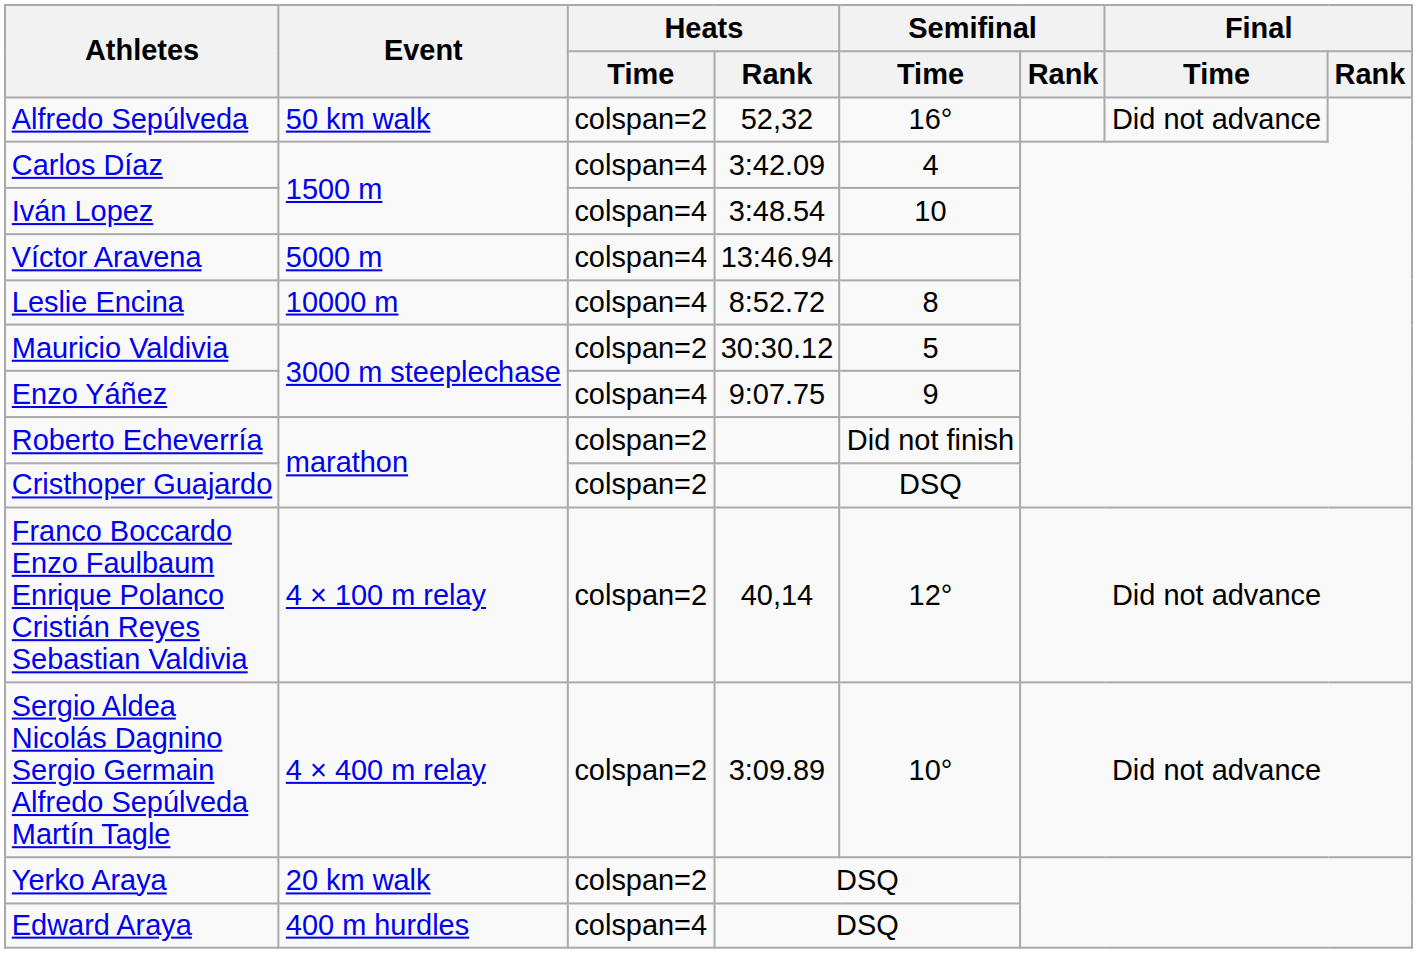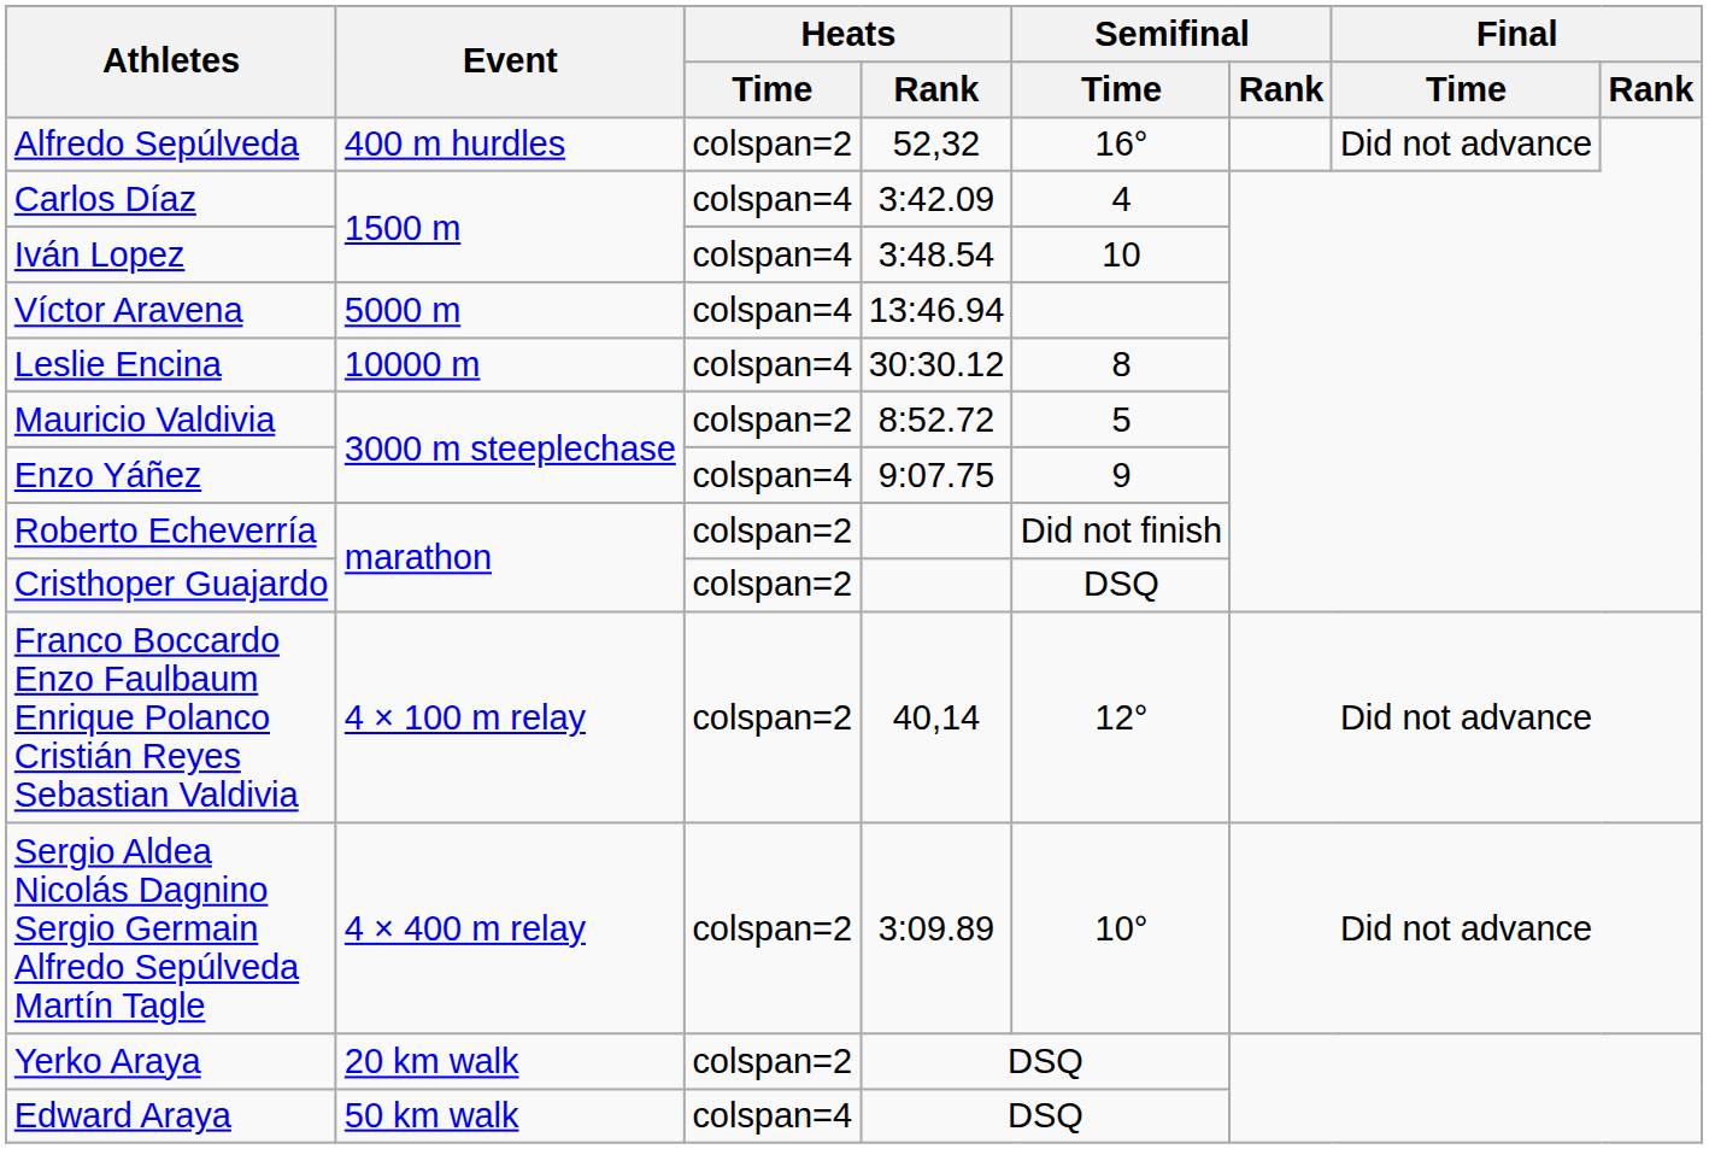Alfredo Sepúlveda | Event: 50 km walk -> 400 m hurdles
Leslie Encina | Heats / Rank: 8:52.72 -> 30:30.12
Mauricio Valdivia | Heats / Rank: 30:30.12 -> 8:52.72
Edward Araya | Event: 400 m hurdles -> 50 km walk
